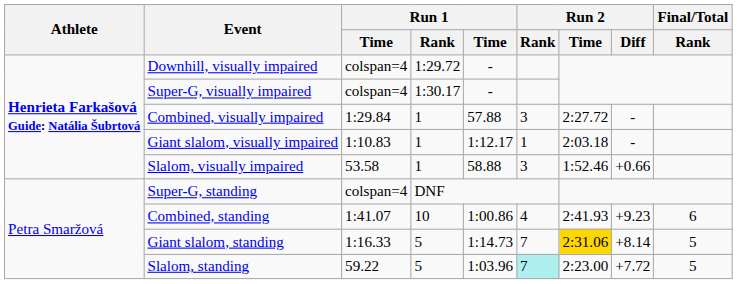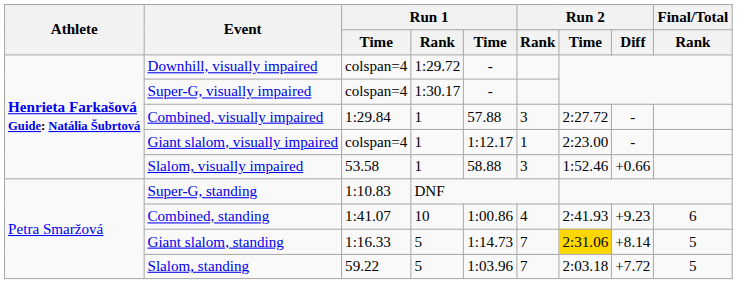Giant slalom, visually impaired | column 3: 1:10.83 -> colspan=4
Giant slalom, visually impaired | Run 2 / Time: 2:03.18 -> 2:23.00
Super-G, standing | column 3: colspan=4 -> 1:10.83
Slalom, standing | Run 2 / Rank: paleturquoise background -> no background
Slalom, standing | Run 2 / Time: 2:23.00 -> 2:03.18
